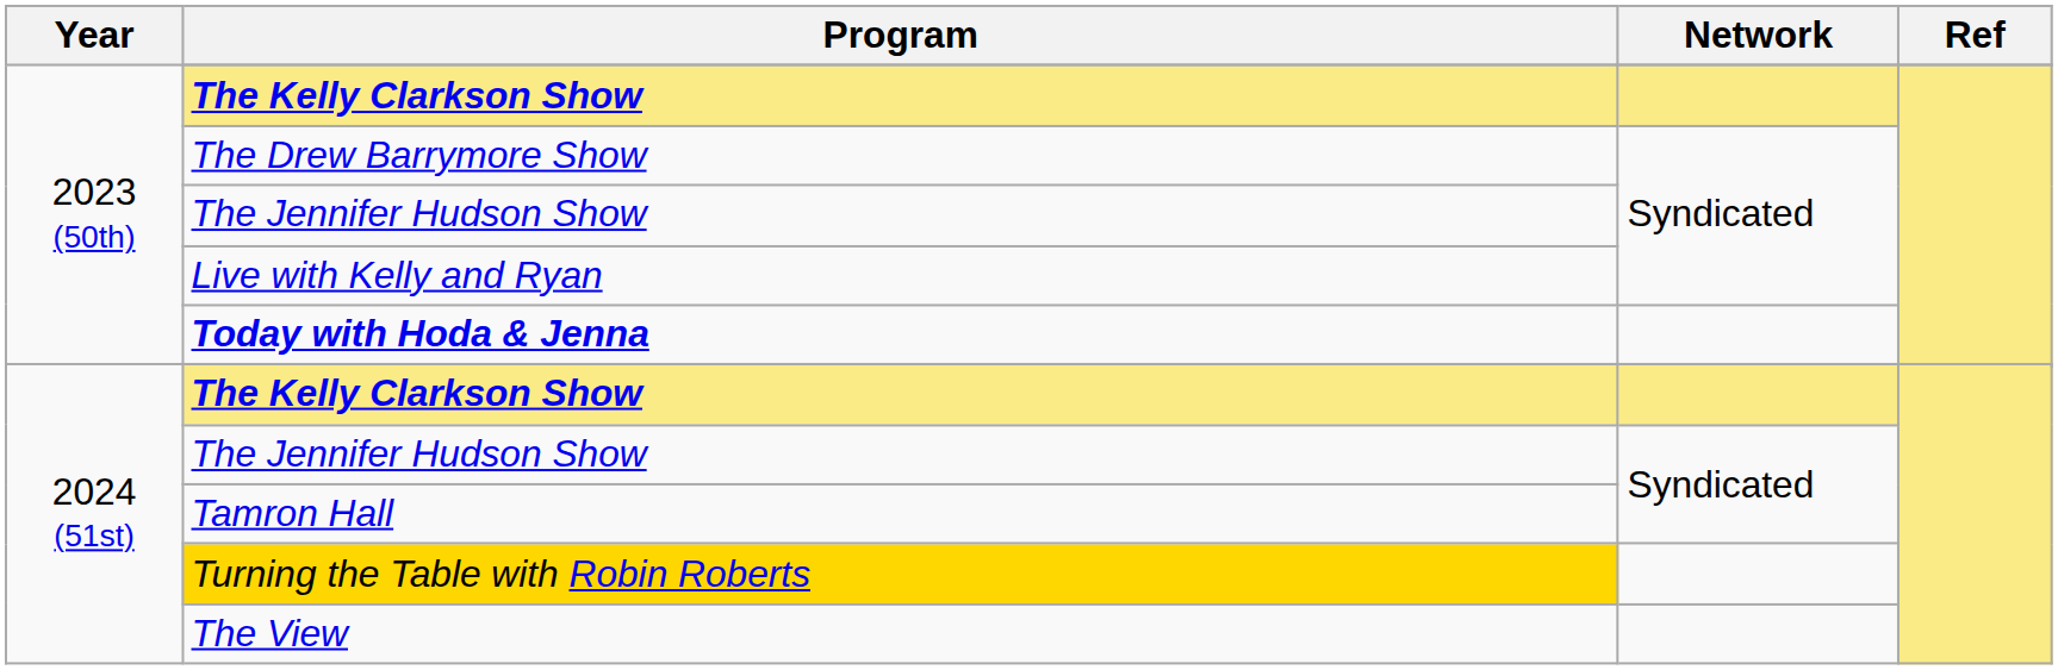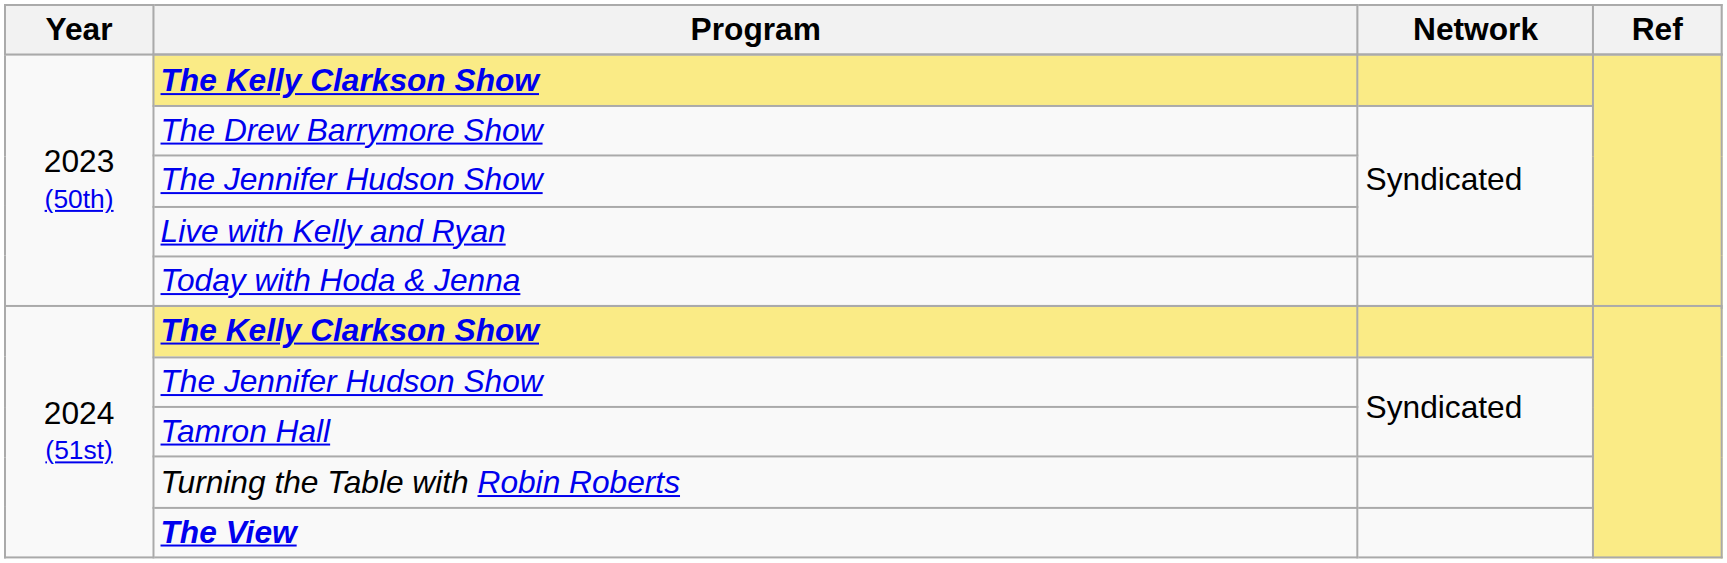Today with Hoda & Jenna | Program: bold -> normal
Turning the Table with Robin Roberts | Program: gold background -> no background
The View | Program: normal -> bold
